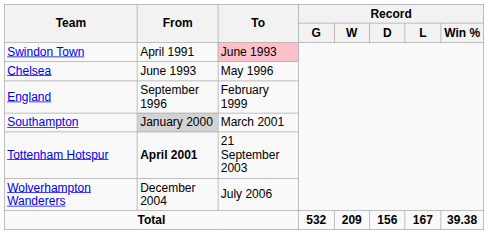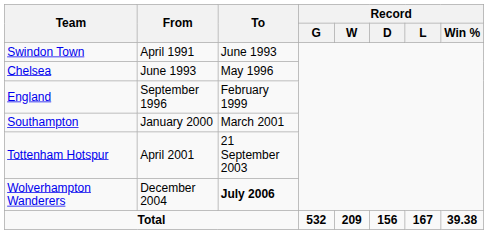Swindon Town | To: pink background -> no background
Southampton | From: lightgrey background -> no background
Tottenham Hotspur | From: bold -> normal
Wolverhampton Wanderers | To: normal -> bold
